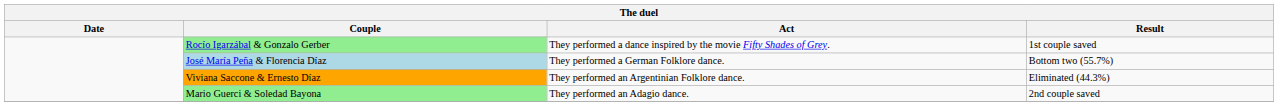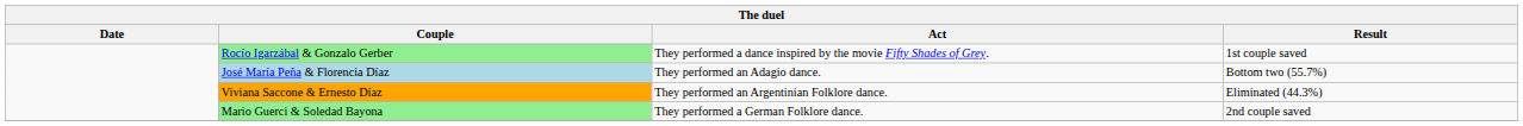José María Peña & Florencia Díaz | Act: They performed a German Folklore dance. -> They performed an Adagio dance.
Mario Guerci & Soledad Bayona | Act: They performed an Adagio dance. -> They performed a German Folklore dance.
